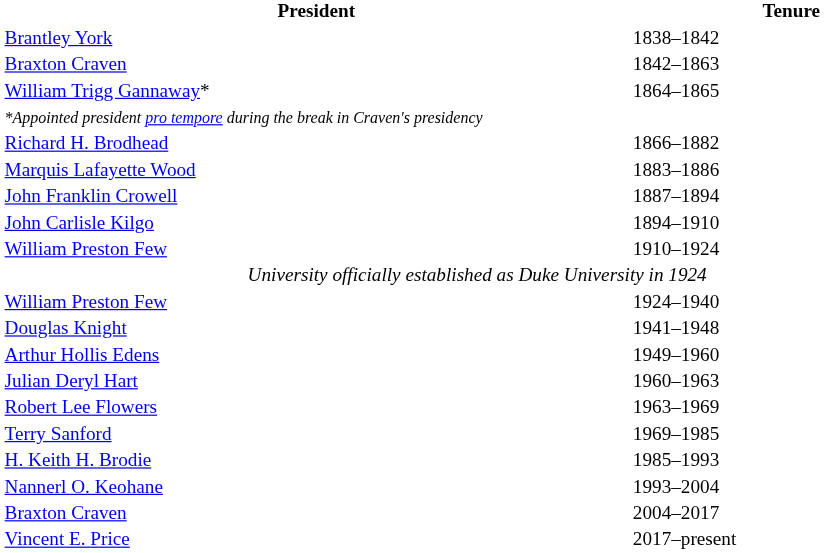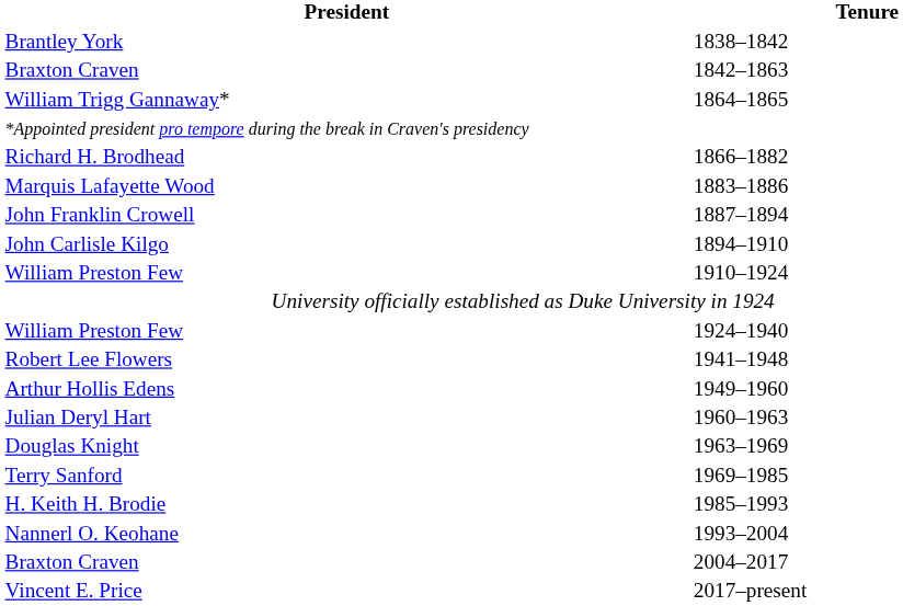row 13 | President: Douglas Knight -> Robert Lee Flowers
row 16 | President: Robert Lee Flowers -> Douglas Knight
